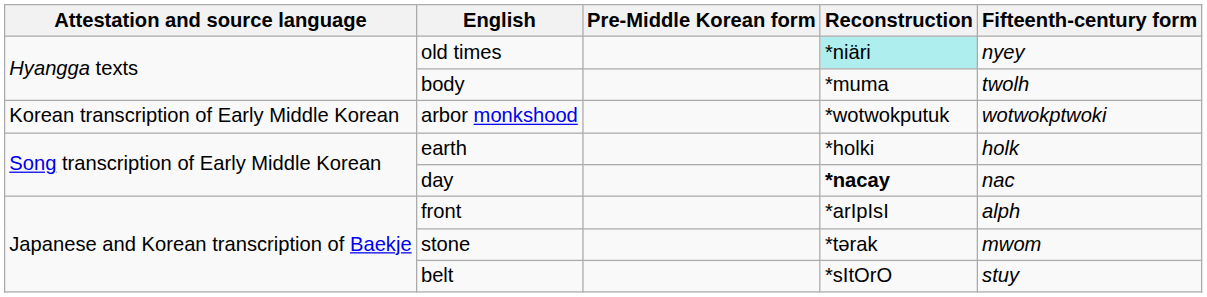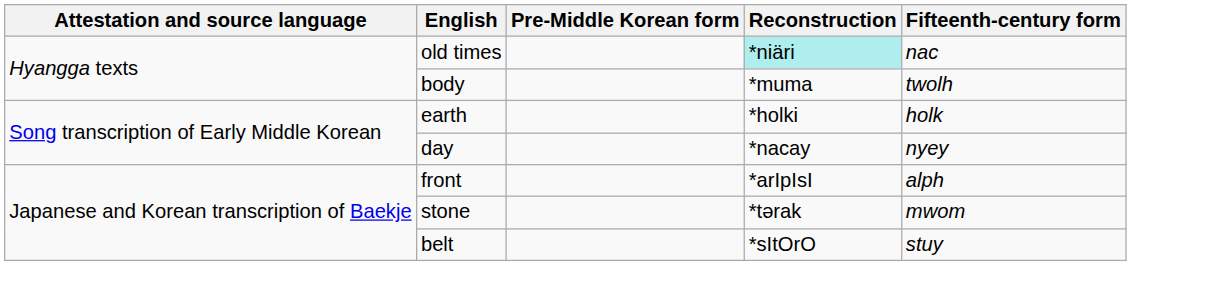old times | Fifteenth-century form: nyey -> nac
- row: Korean transcription of Early Middle Korean | arbor monkshood | *wotwokputuk | wotwokptwoki
day | Reconstruction: bold -> normal
day | Fifteenth-century form: nac -> nyey
